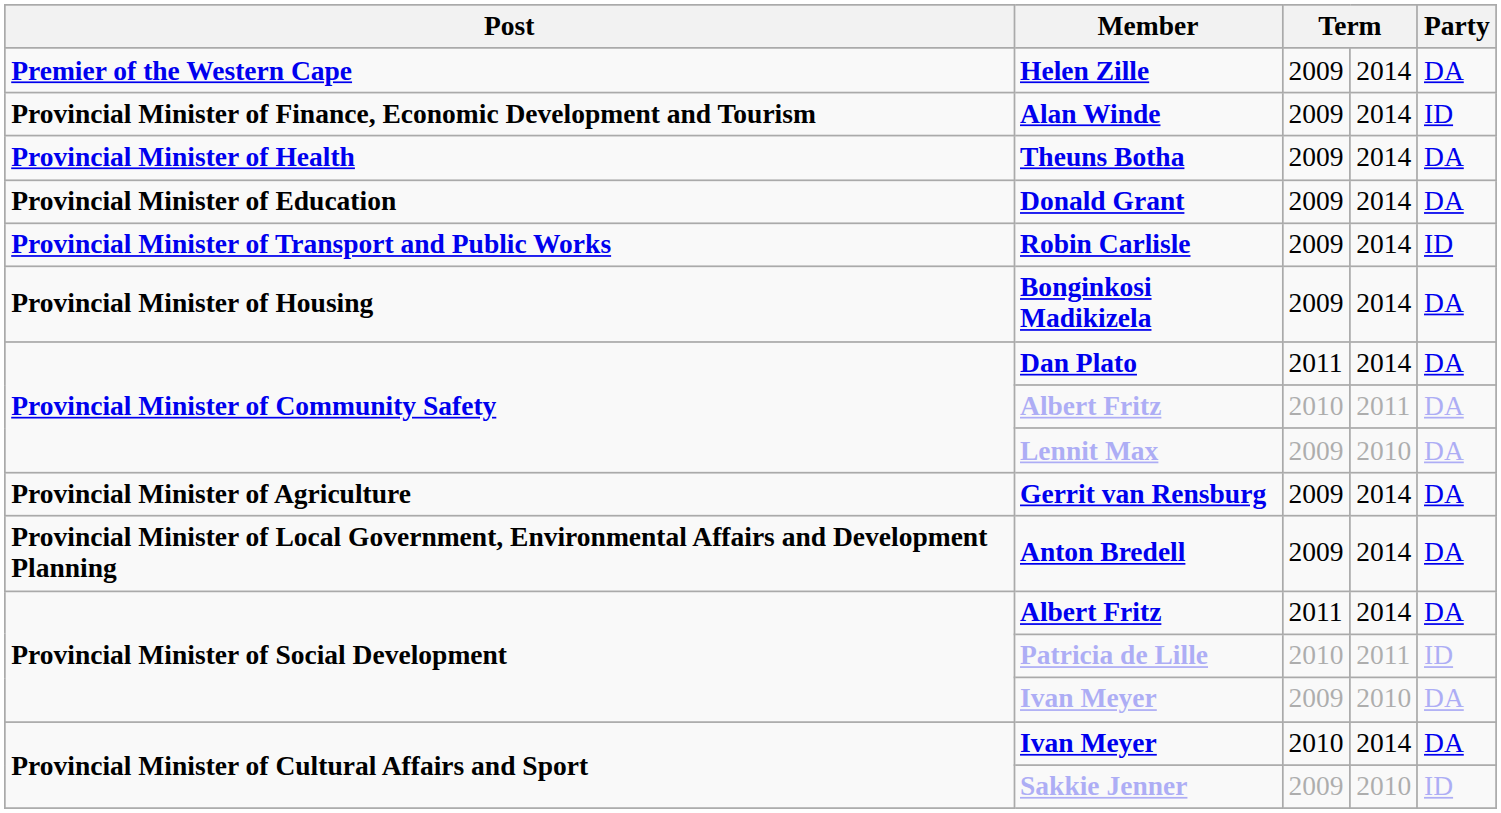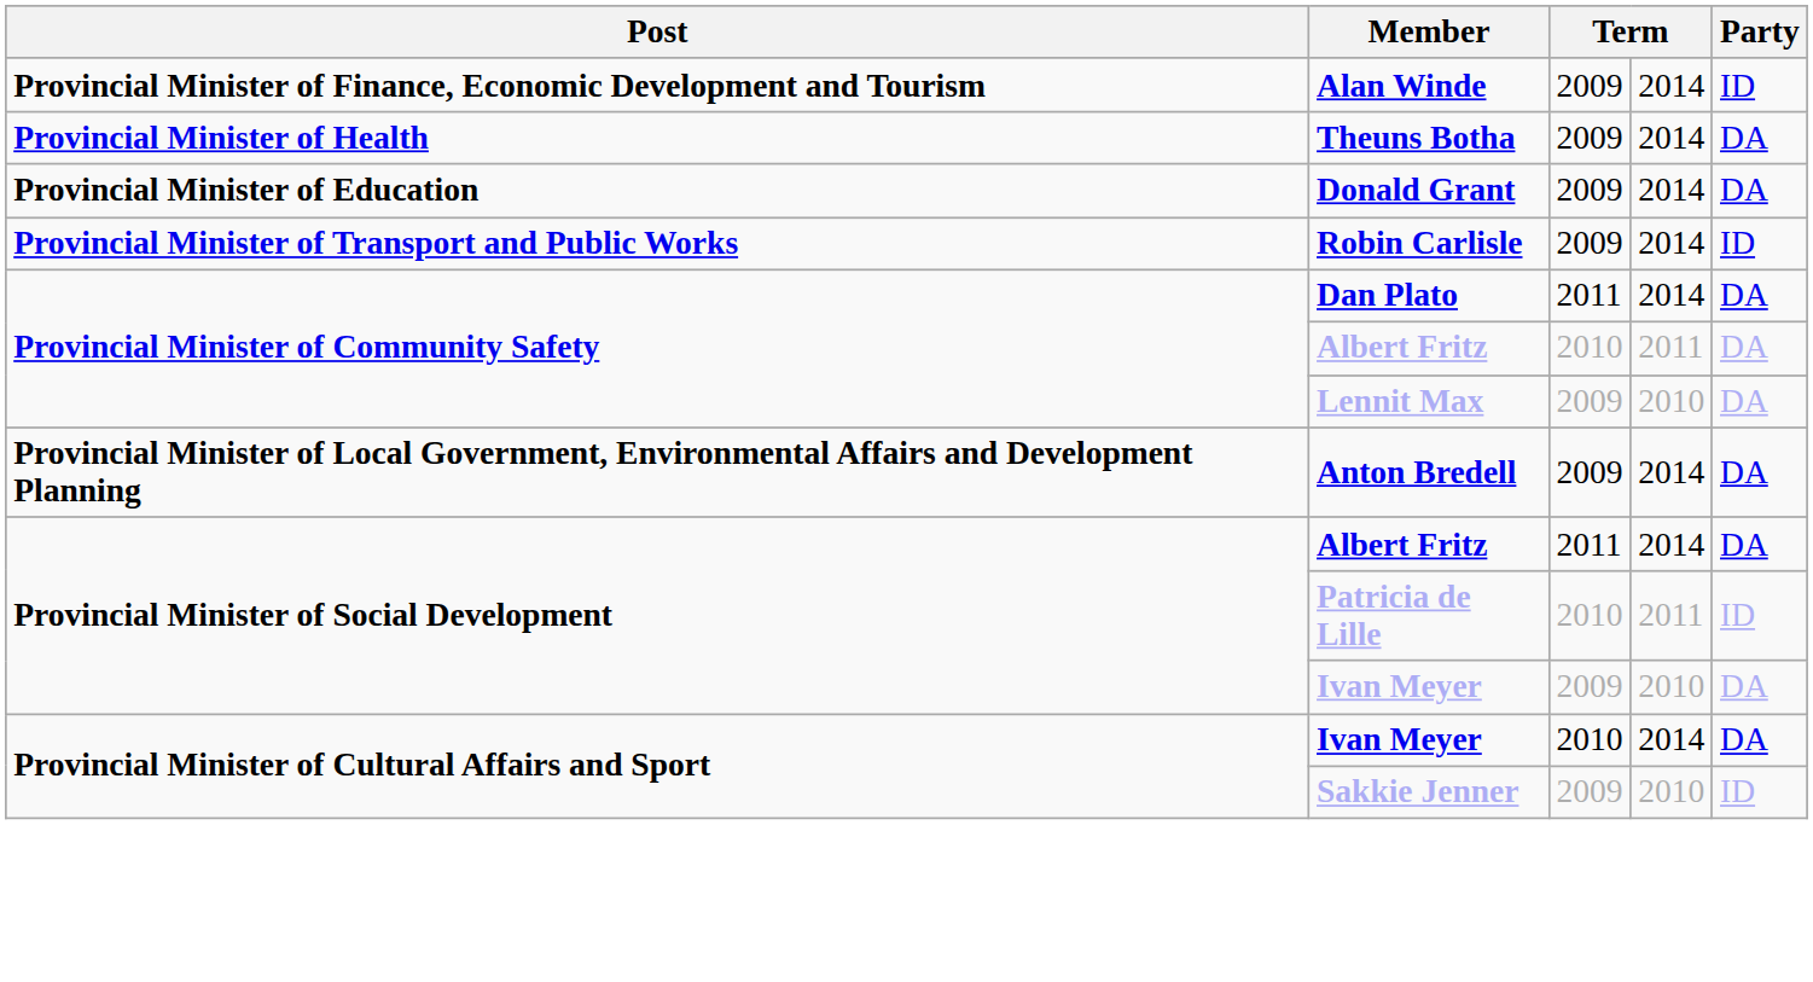- row: Premier of the Western Cape | Helen Zille | 2009 | 2014 | DA
- row: Provincial Minister of Housing | Bonginkosi Madikizela | 2009 | 2014 | DA
- row: Provincial Minister of Agriculture | Gerrit van Rensburg | 2009 | 2014 | DA
